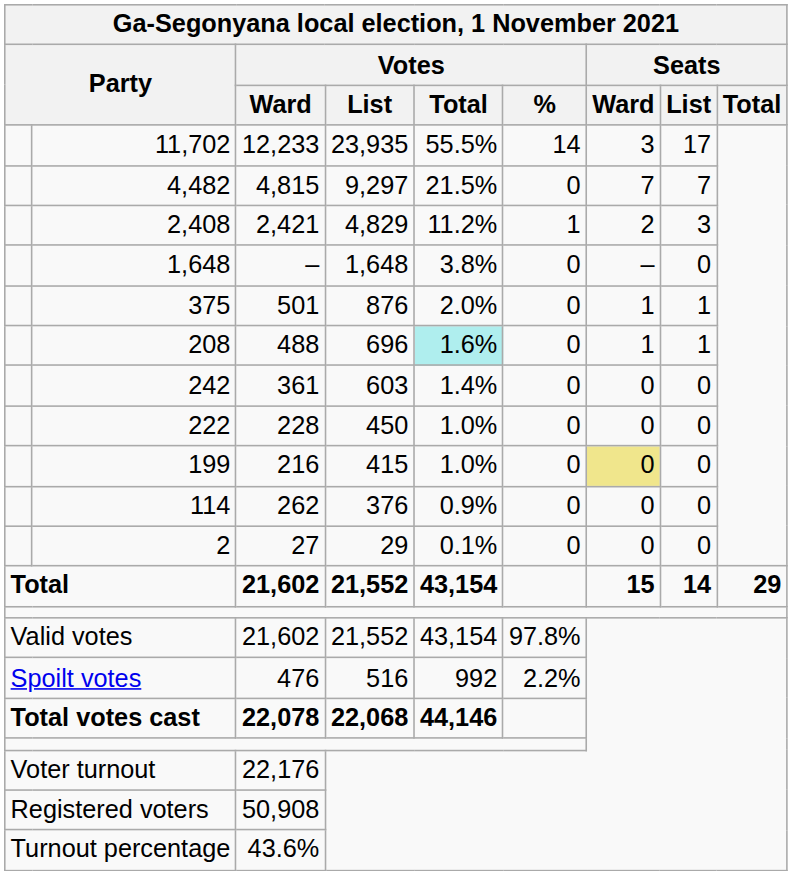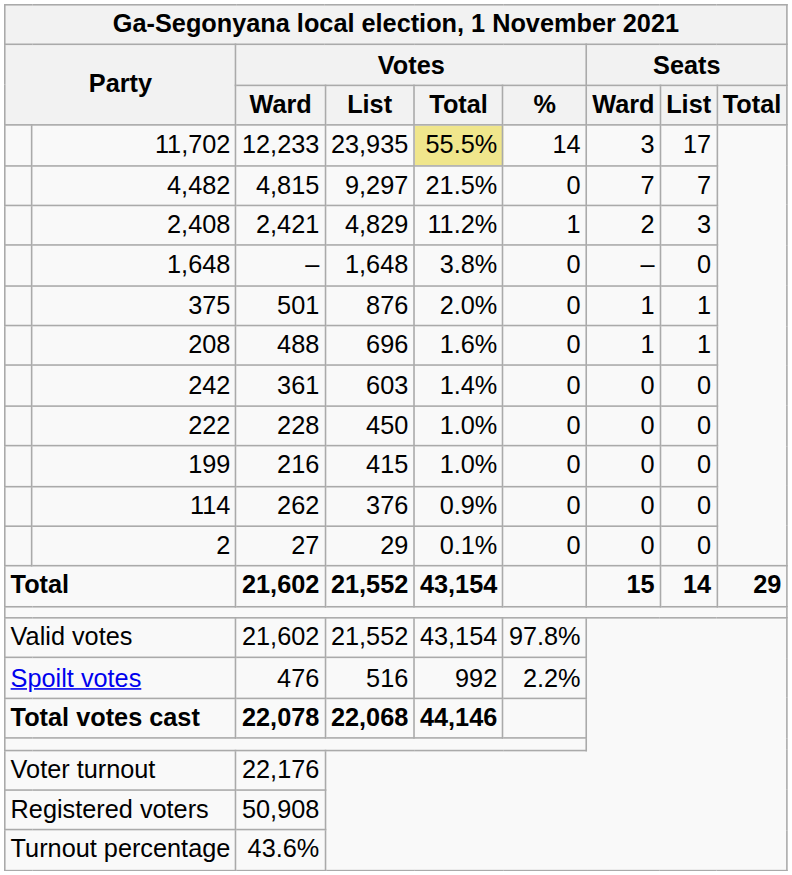11,702 | Votes / Total: no background -> khaki background
208 | Votes / Total: paleturquoise background -> no background
199 | Seats / Ward: khaki background -> no background
